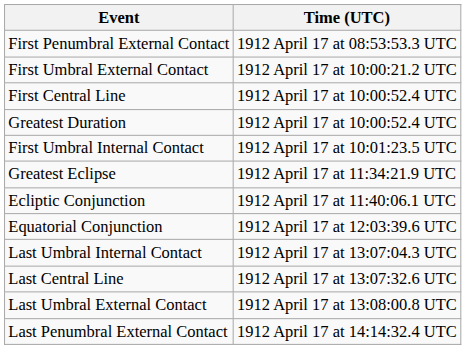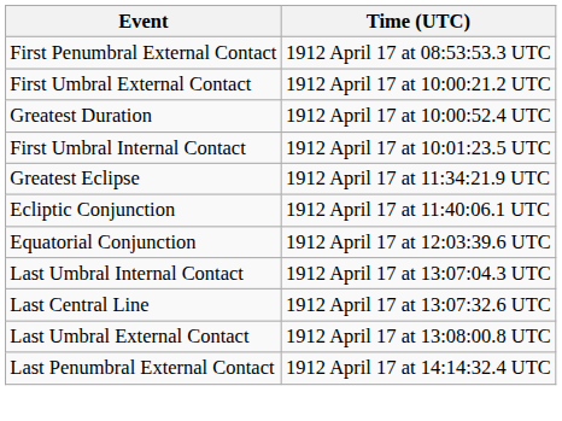- row: First Central Line | 1912 April 17 at 10:00:52.4 UTC
